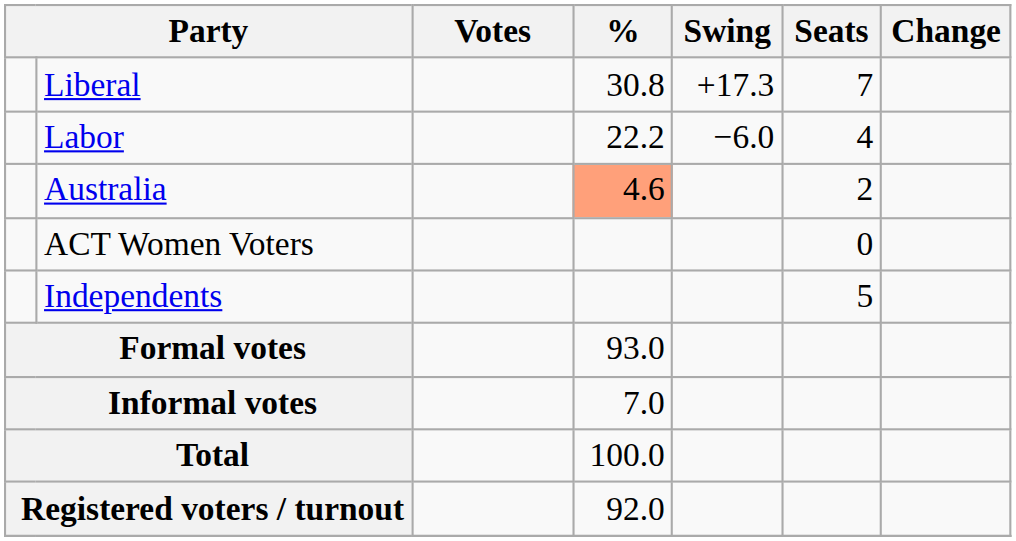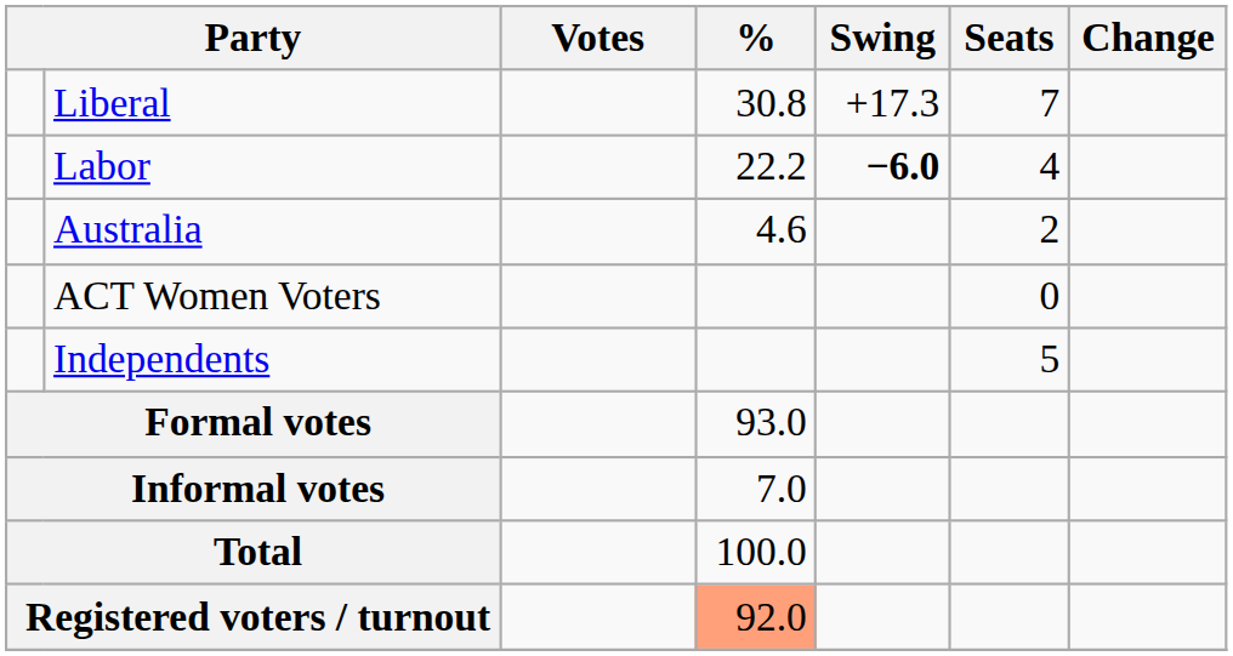Labor | Swing: normal -> bold
Australia | %: lightsalmon background -> no background
Registered voters / turnout | %: no background -> lightsalmon background
